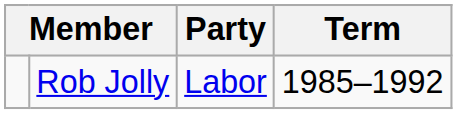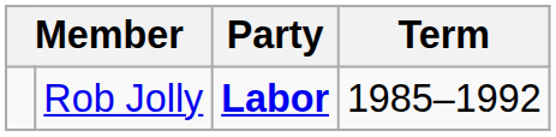Rob Jolly | Party: normal -> bold
